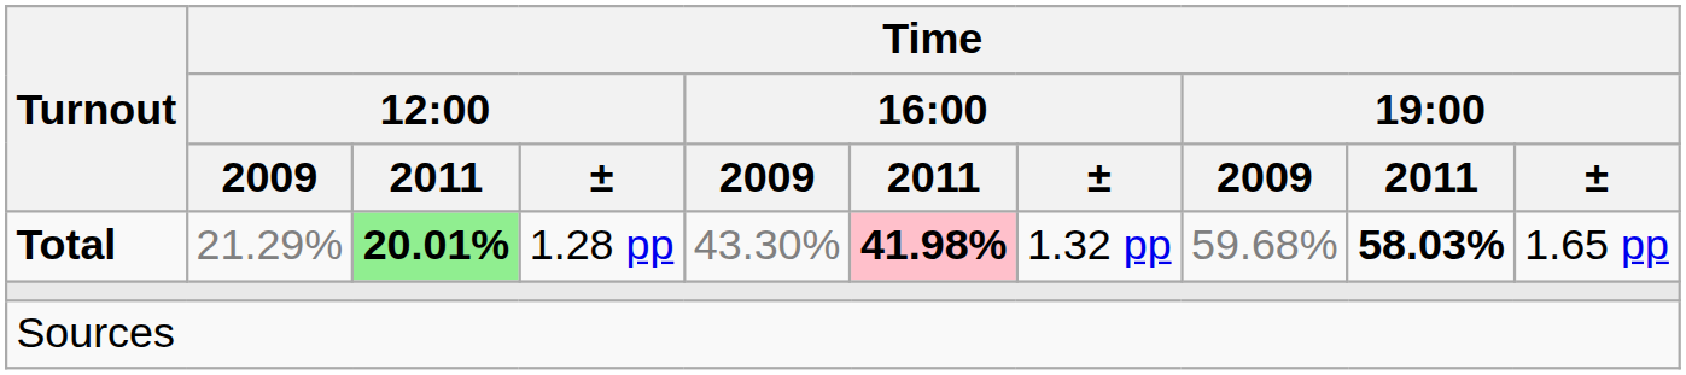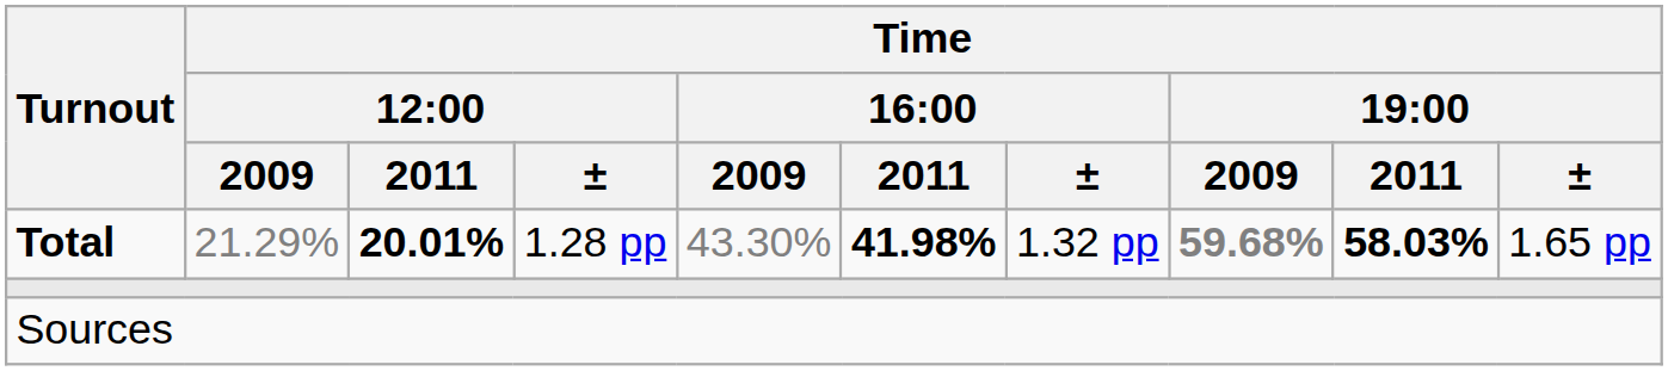Total | Time / 12:00 / 2011: lightgreen background -> no background
Total | Time / 16:00 / 2011: pink background -> no background
Total | Time / 19:00 / 2009: normal -> bold
